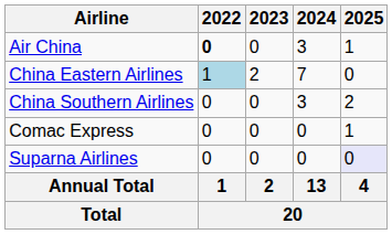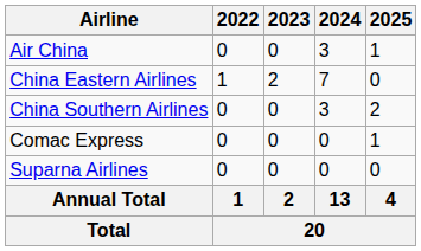Air China | 2022: bold -> normal
China Eastern Airlines | 2022: lightblue background -> no background
Suparna Airlines | 2025: lavender background -> no background
